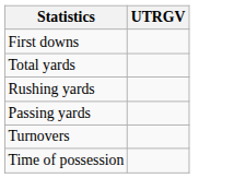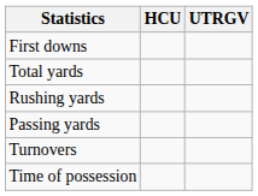+ column: HCU
